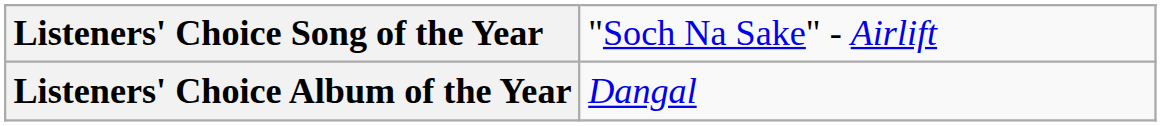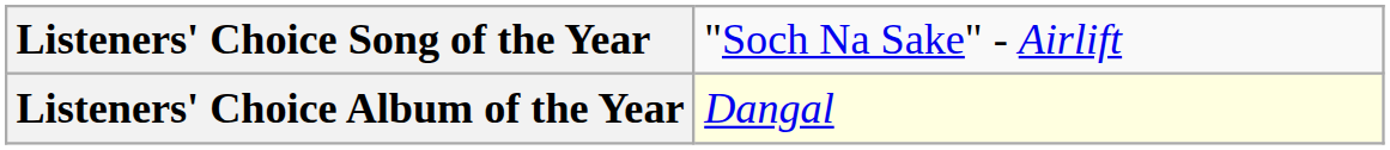Listeners' Choice Album of the Year | column 2: no background -> lightyellow background
